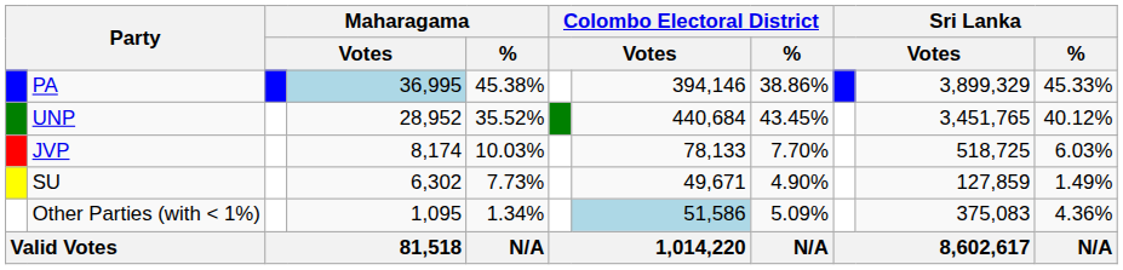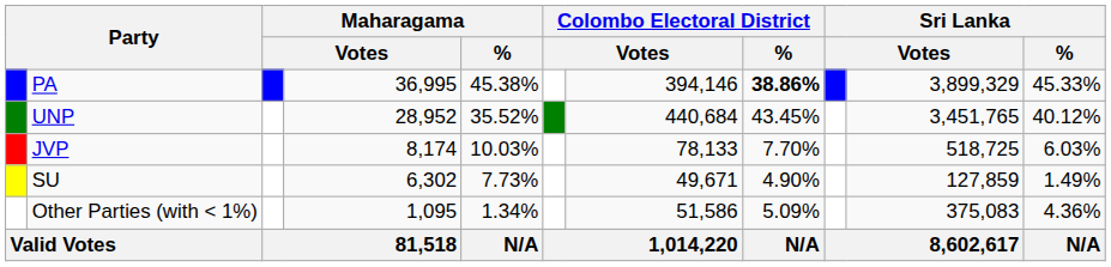PA | column 4: lightblue background -> no background
PA | Colombo Electoral District / %: normal -> bold
Other Parties (with < 1%) | column 7: lightblue background -> no background
